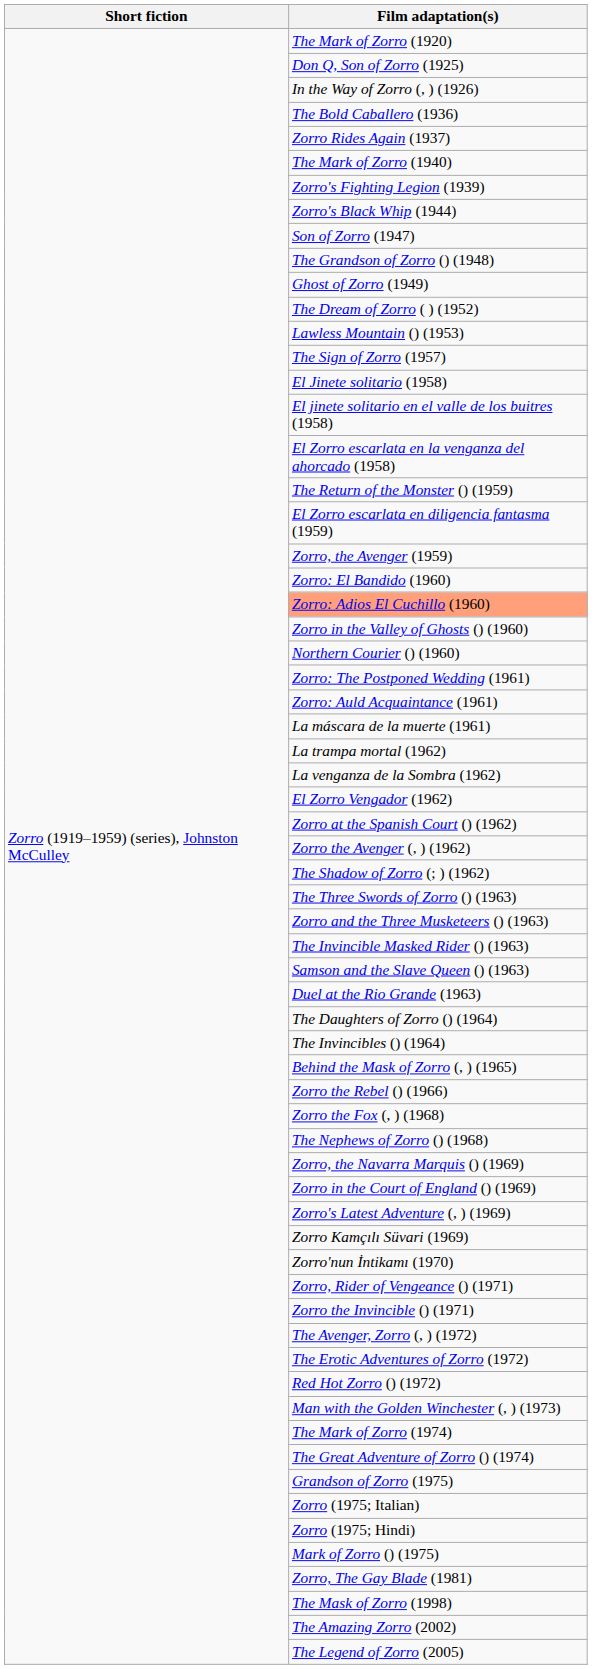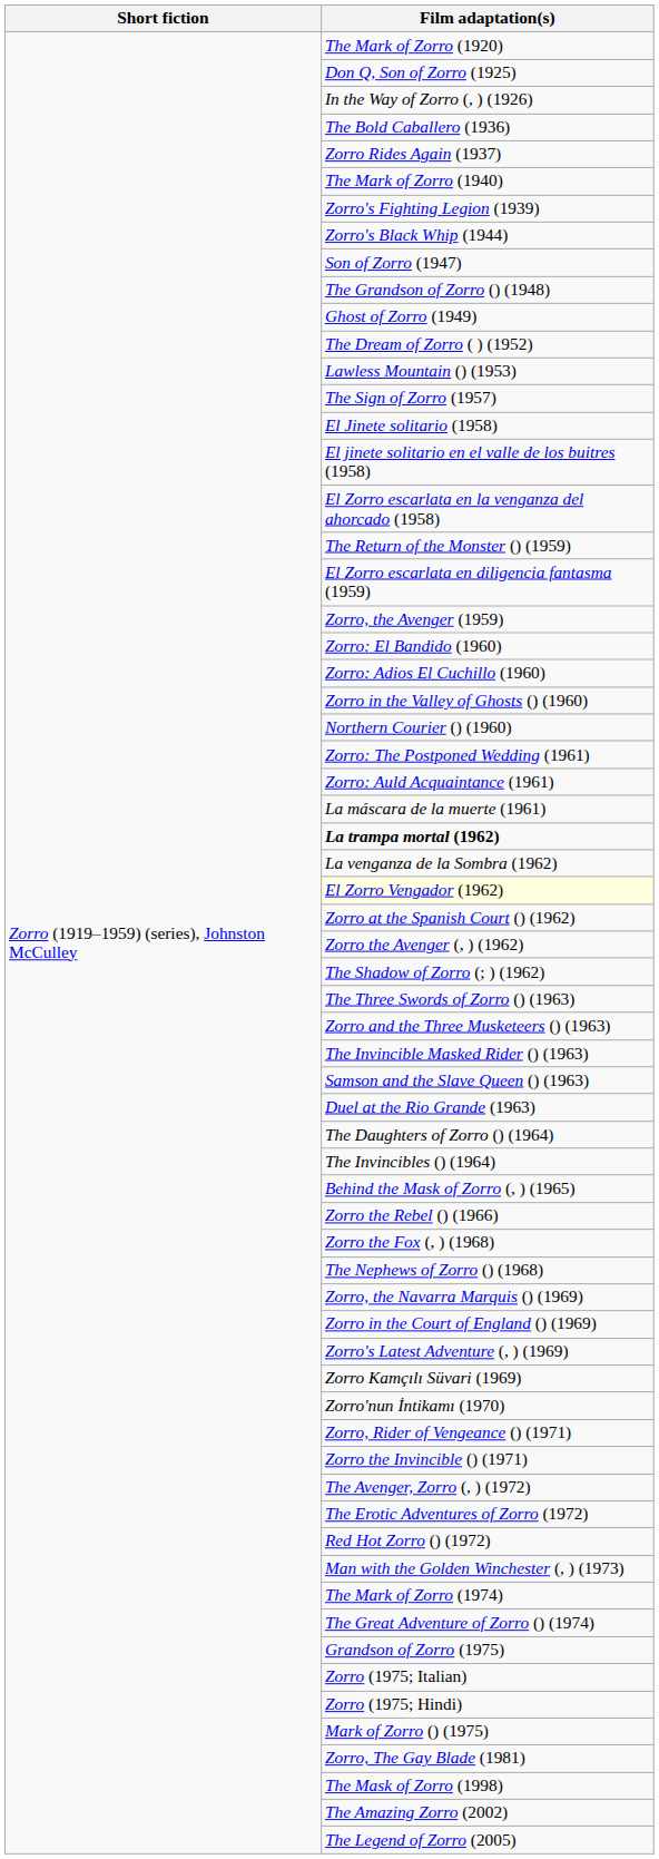Zorro: Adios El Cuchillo (1960) | Film adaptation(s): lightsalmon background -> no background
La trampa mortal (1962) | Film adaptation(s): normal -> bold
El Zorro Vengador (1962) | Film adaptation(s): no background -> lightyellow background
